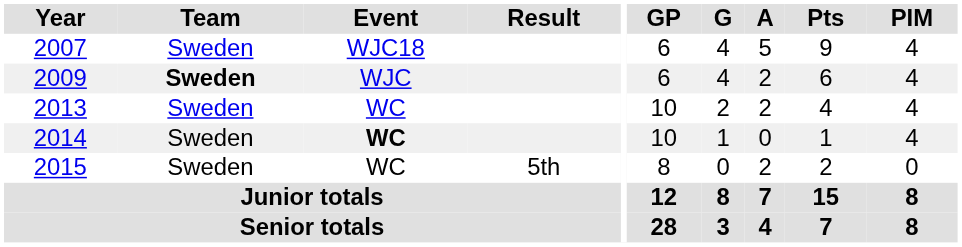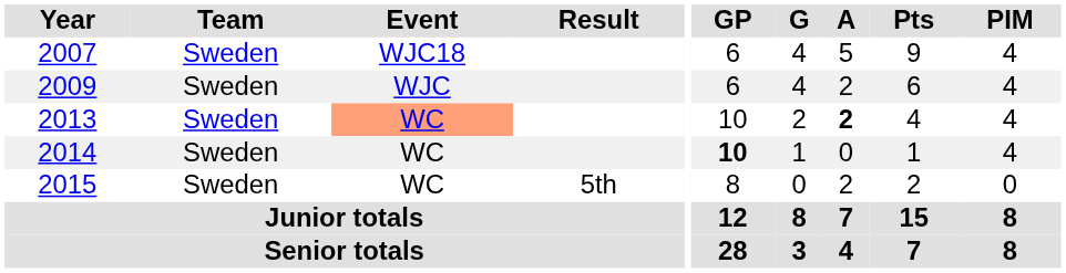2009 | Team: bold -> normal
2013 | Event: no background -> lightsalmon background
2013 | A: normal -> bold
2014 | Event: bold -> normal
2014 | GP: normal -> bold
